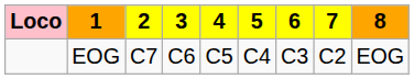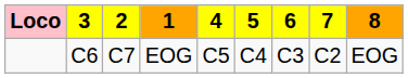columns swapped: 1 <-> 3
